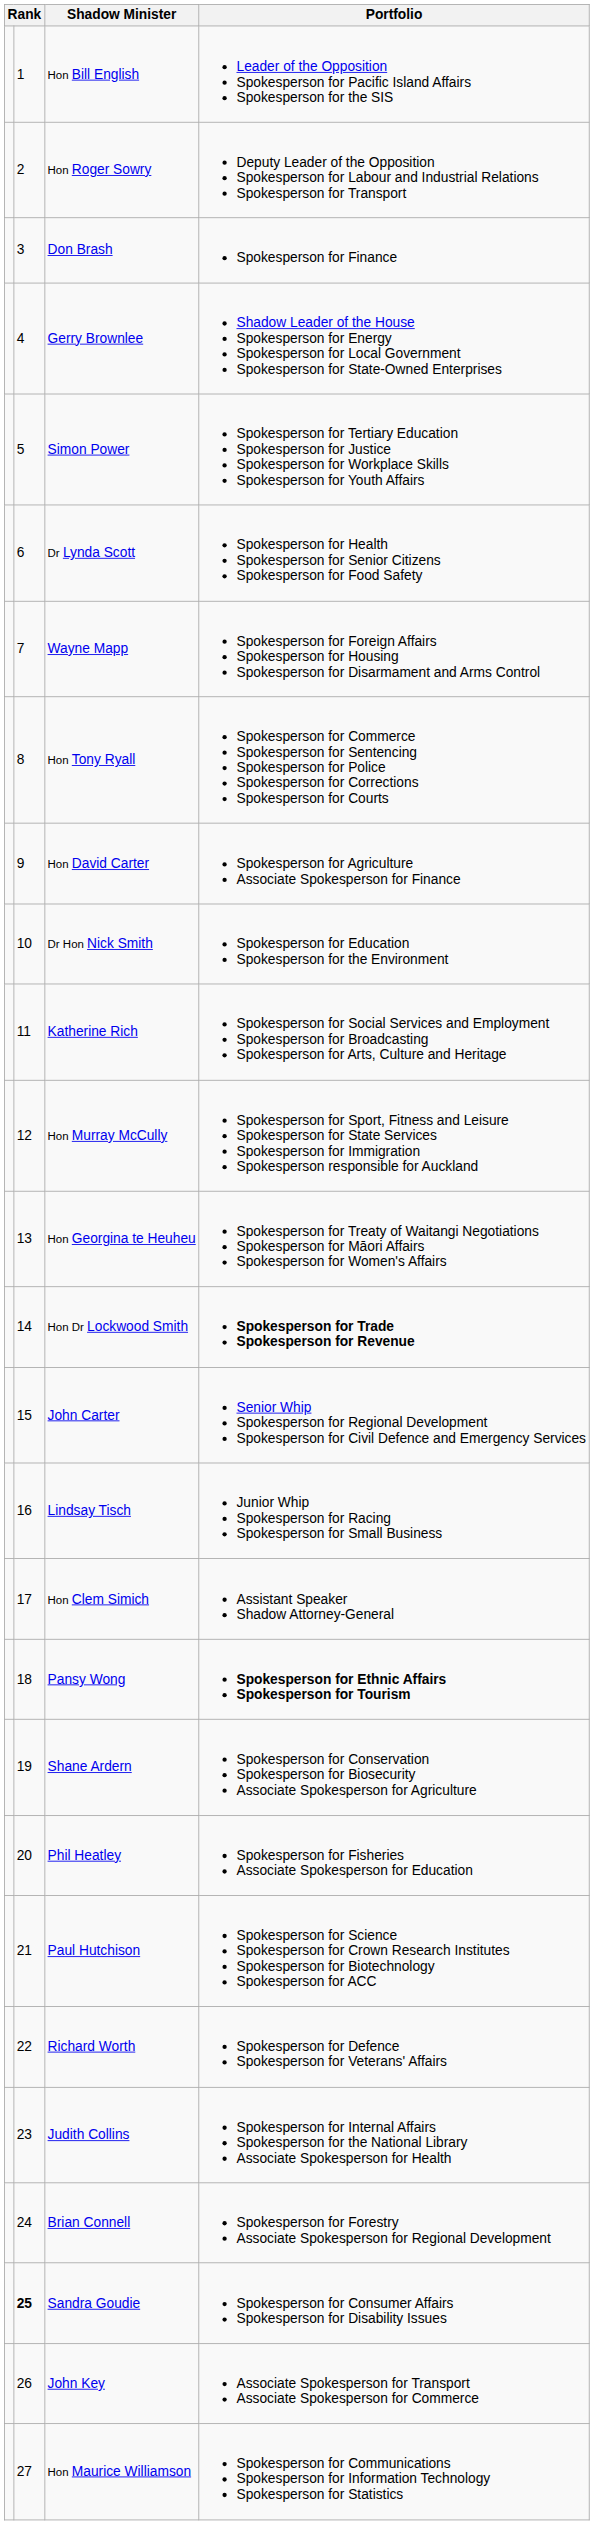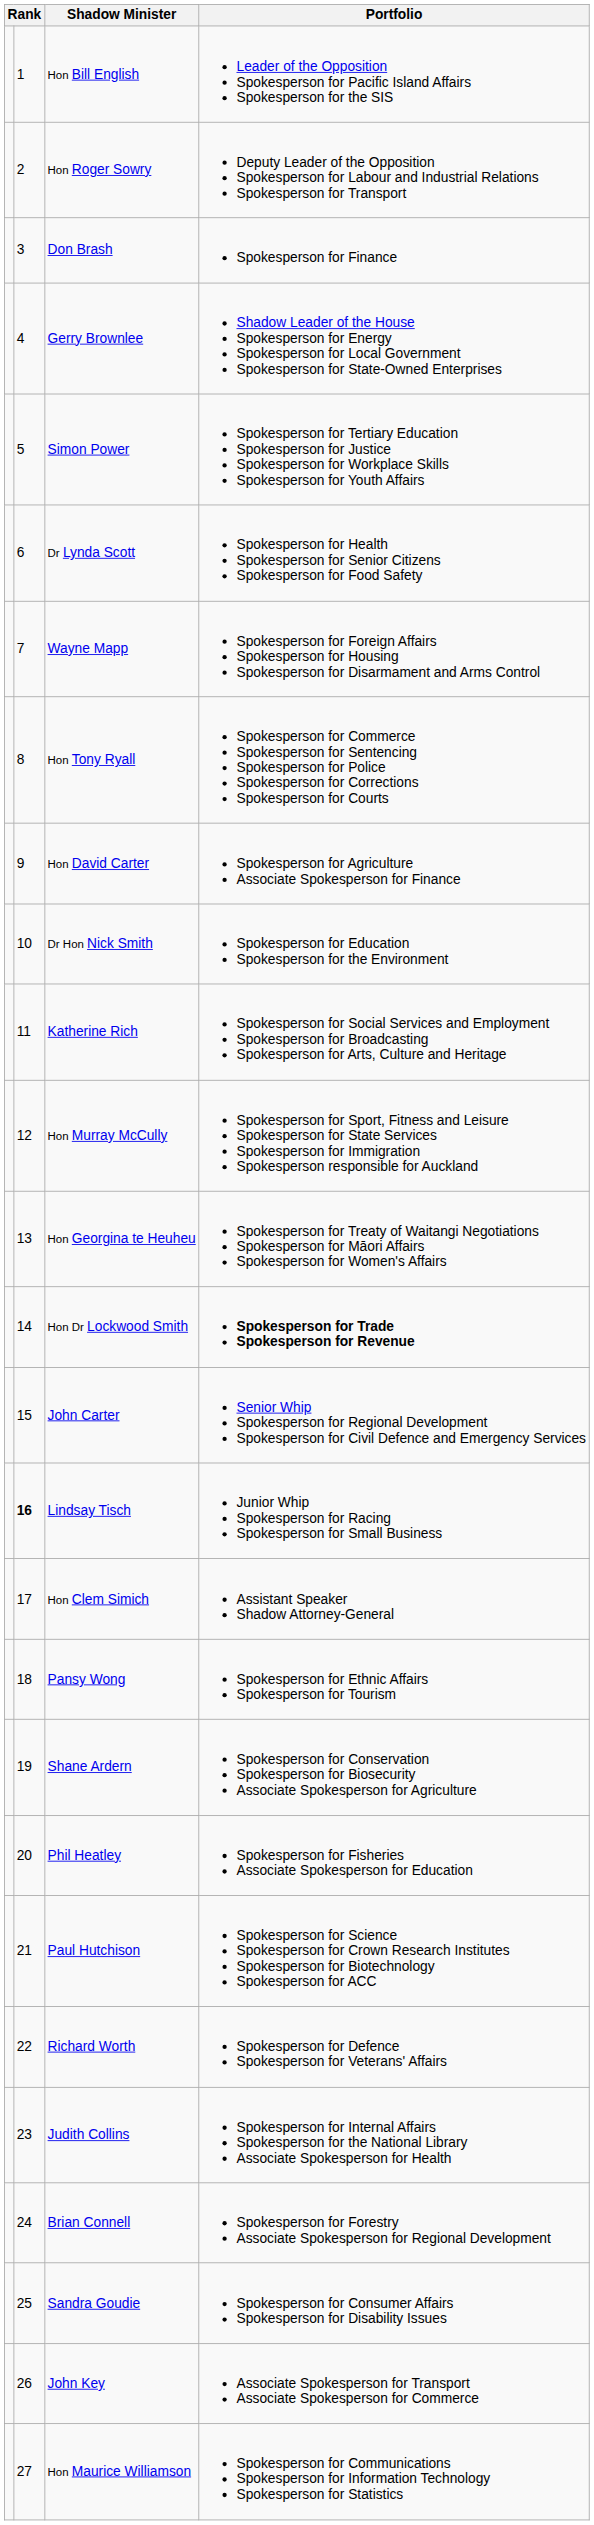Lindsay Tisch | column 2: normal -> bold
Pansy Wong | Portfolio: bold -> normal
Sandra Goudie | column 2: bold -> normal
